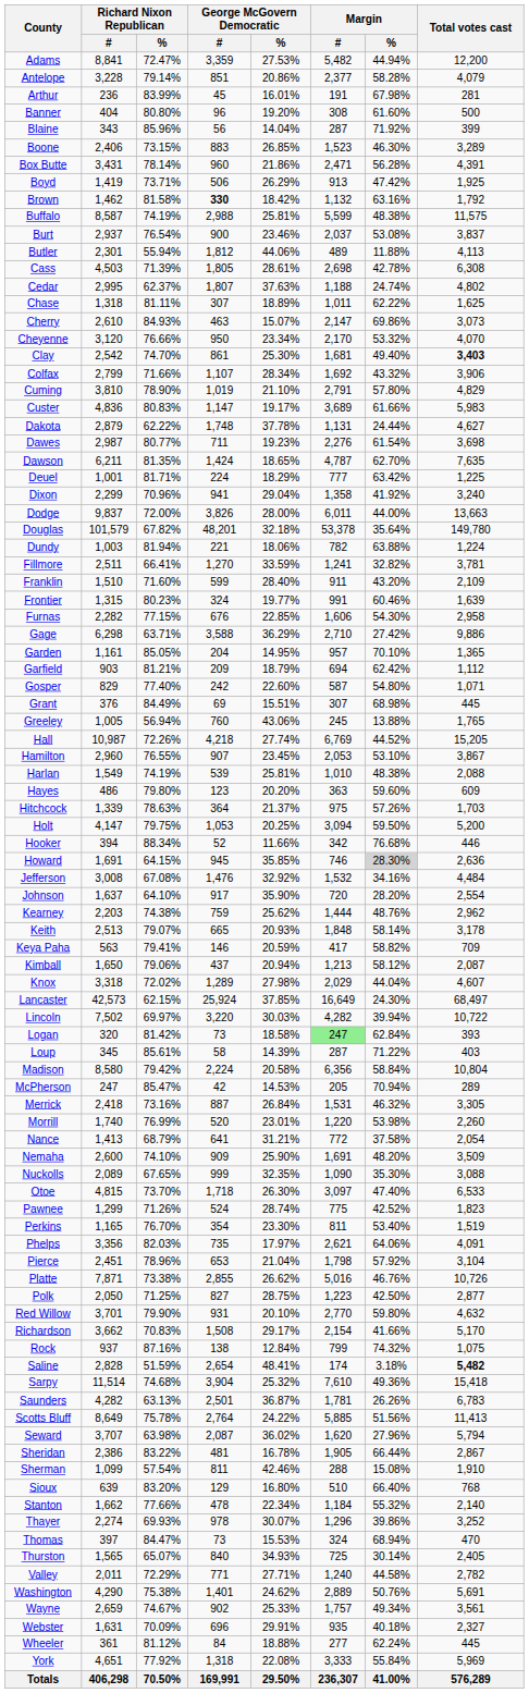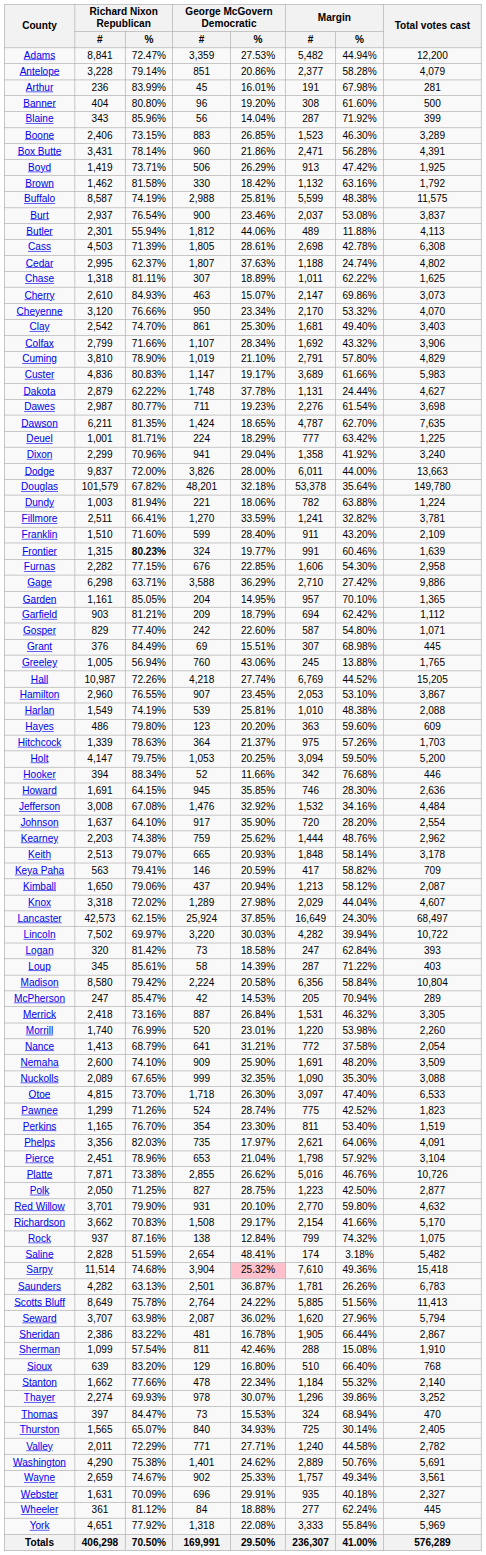Brown | George McGovern Democratic / #: bold -> normal
Clay | Total votes cast: bold -> normal
Frontier | Richard Nixon Republican / %: normal -> bold
Howard | Margin / %: lightgrey background -> no background
Logan | Margin / #: lightgreen background -> no background
Saline | Total votes cast: bold -> normal
Sarpy | George McGovern Democratic / %: no background -> pink background
